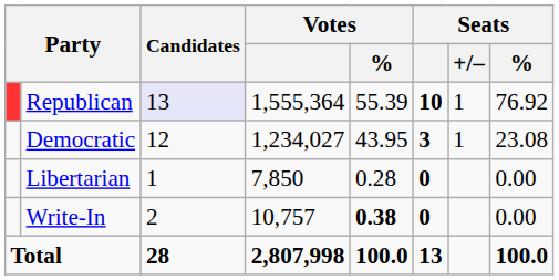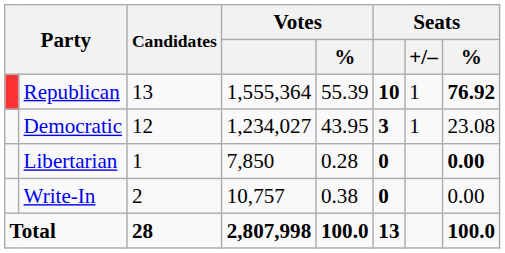Republican | Candidates: lavender background -> no background
Republican | Seats / %: normal -> bold
Libertarian | Seats / %: normal -> bold
Write-In | Votes / %: bold -> normal
